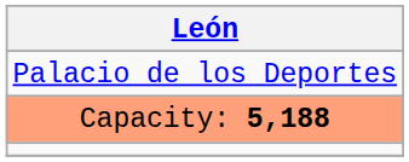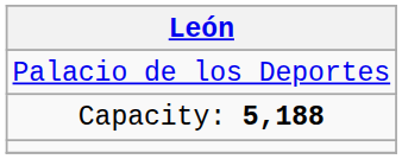row 3 | column 1: lightsalmon background -> no background
